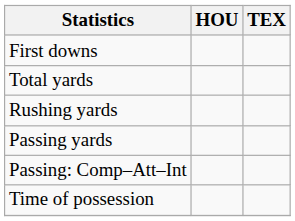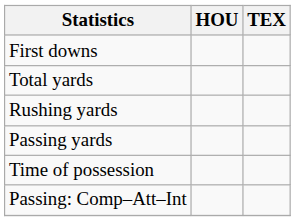rows swapped: Passing: Comp–Att–Int <-> Time of possession
